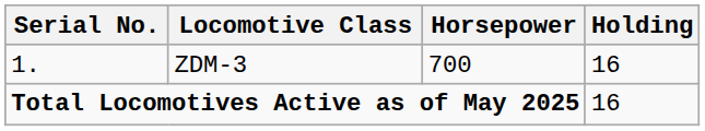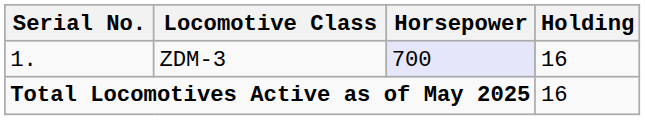1. | Horsepower: no background -> lavender background
